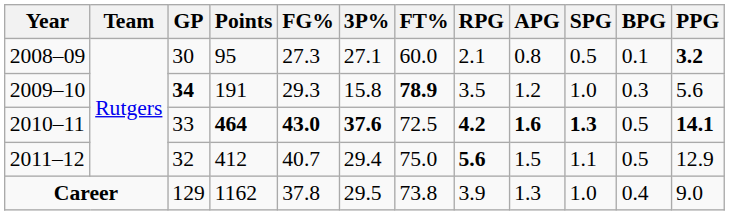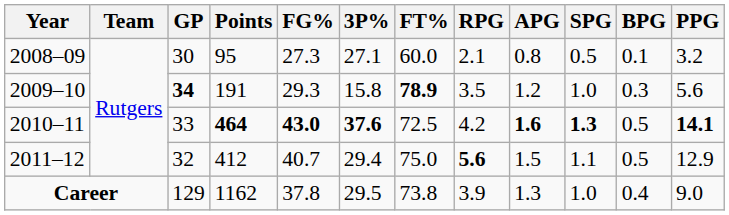2008–09 | PPG: bold -> normal
2010–11 | RPG: bold -> normal
